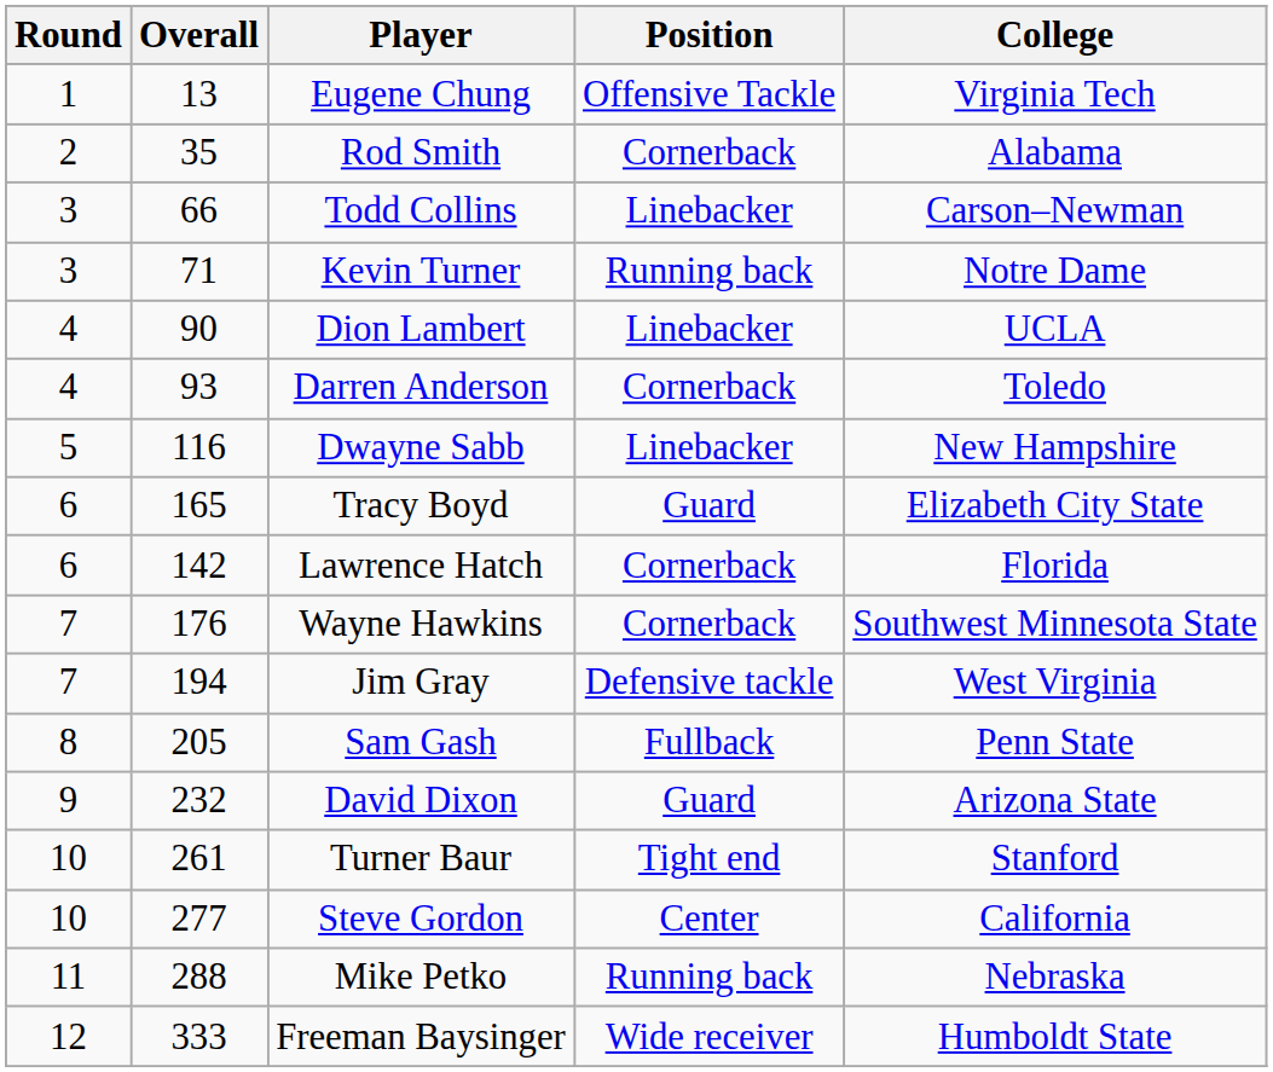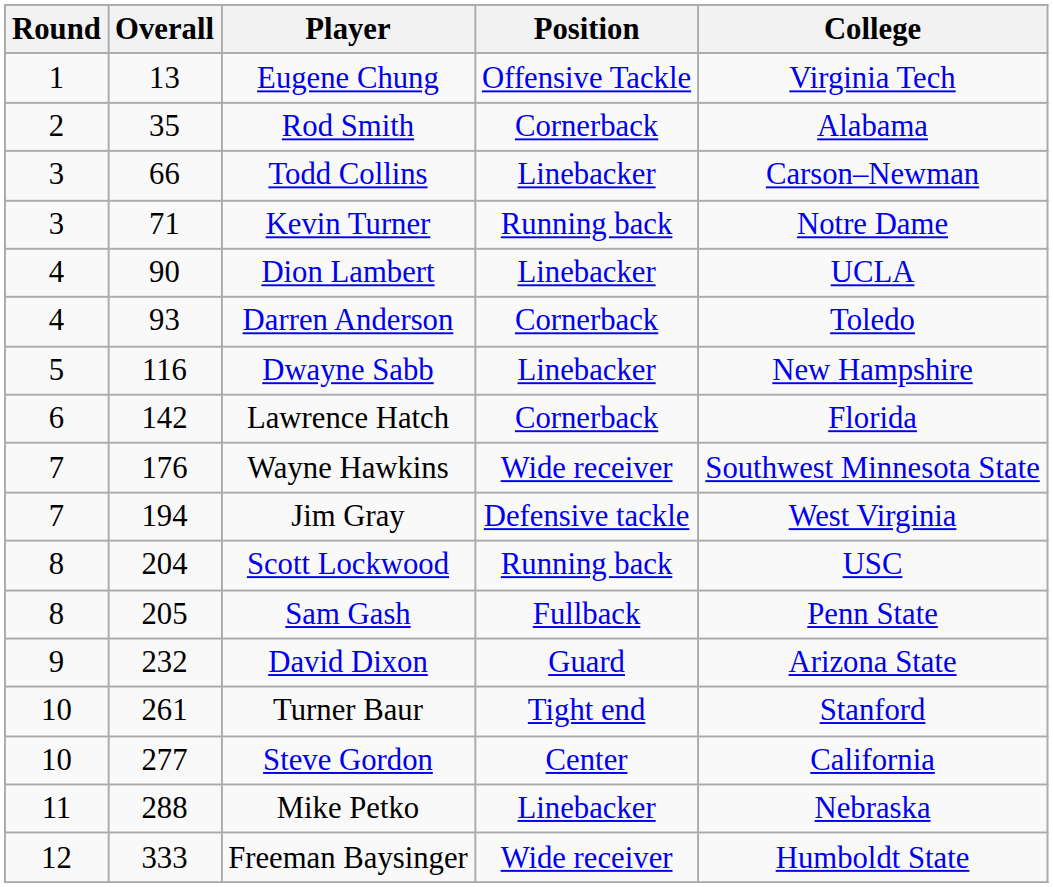- row: 6 | 165 | Tracy Boyd | Guard | Elizabeth City State
Wayne Hawkins | Position: Cornerback -> Wide receiver
+ row: 8 | 204 | Scott Lockwood | Running back | USC
Mike Petko | Position: Running back -> Linebacker
